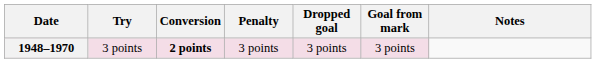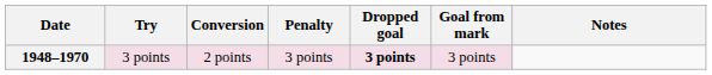1948–1970 | Conversion: bold -> normal
1948–1970 | Dropped goal: normal -> bold
